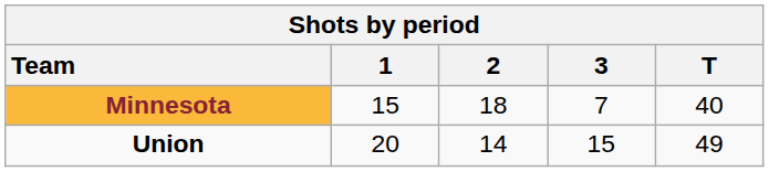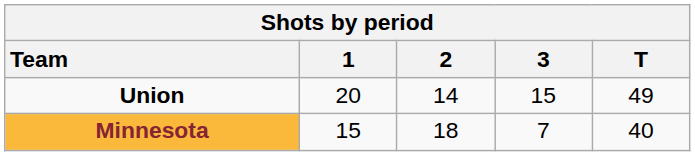rows swapped: Union <-> Minnesota
